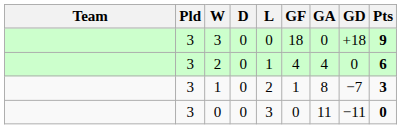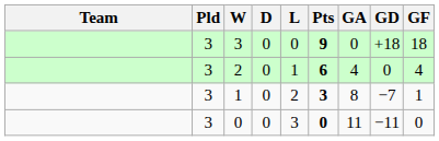columns swapped: GF <-> Pts
